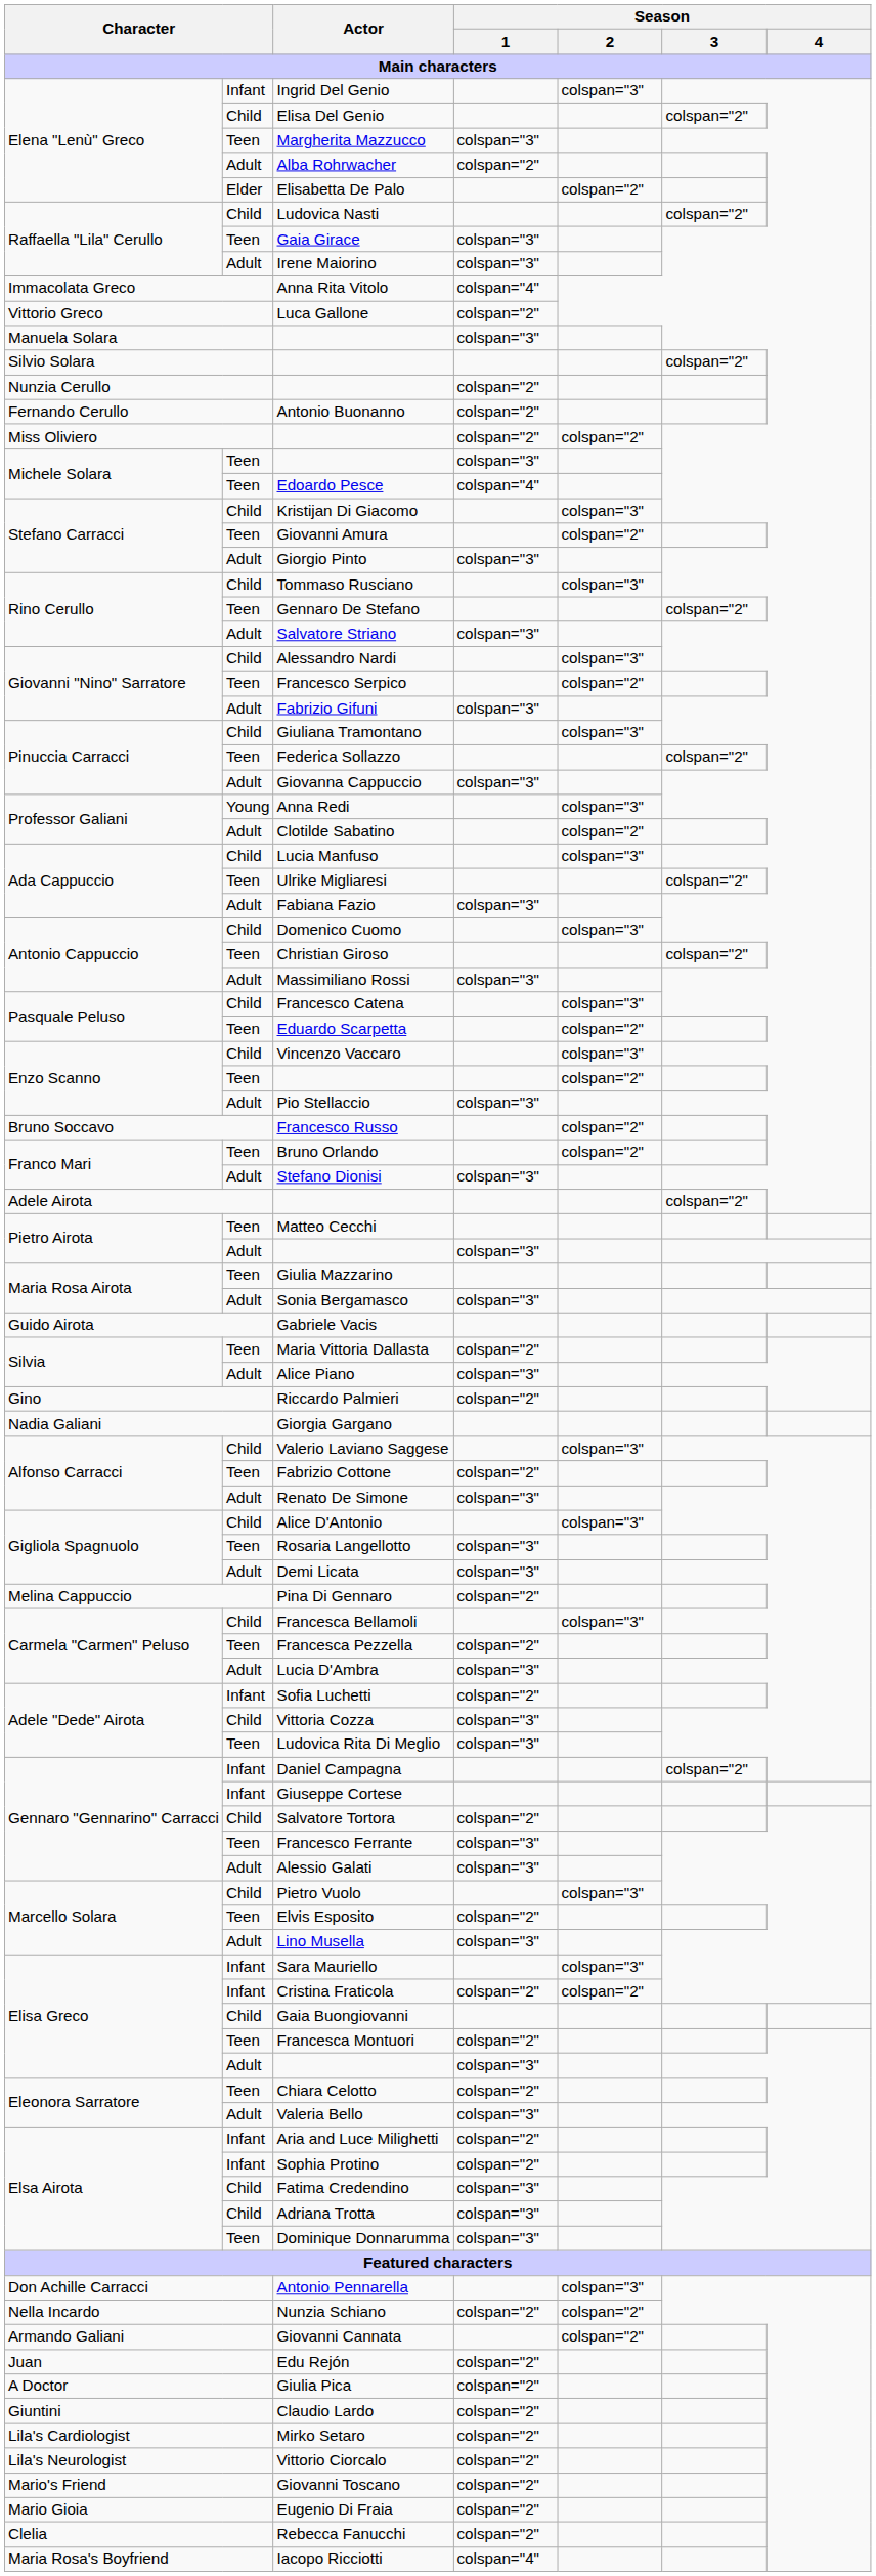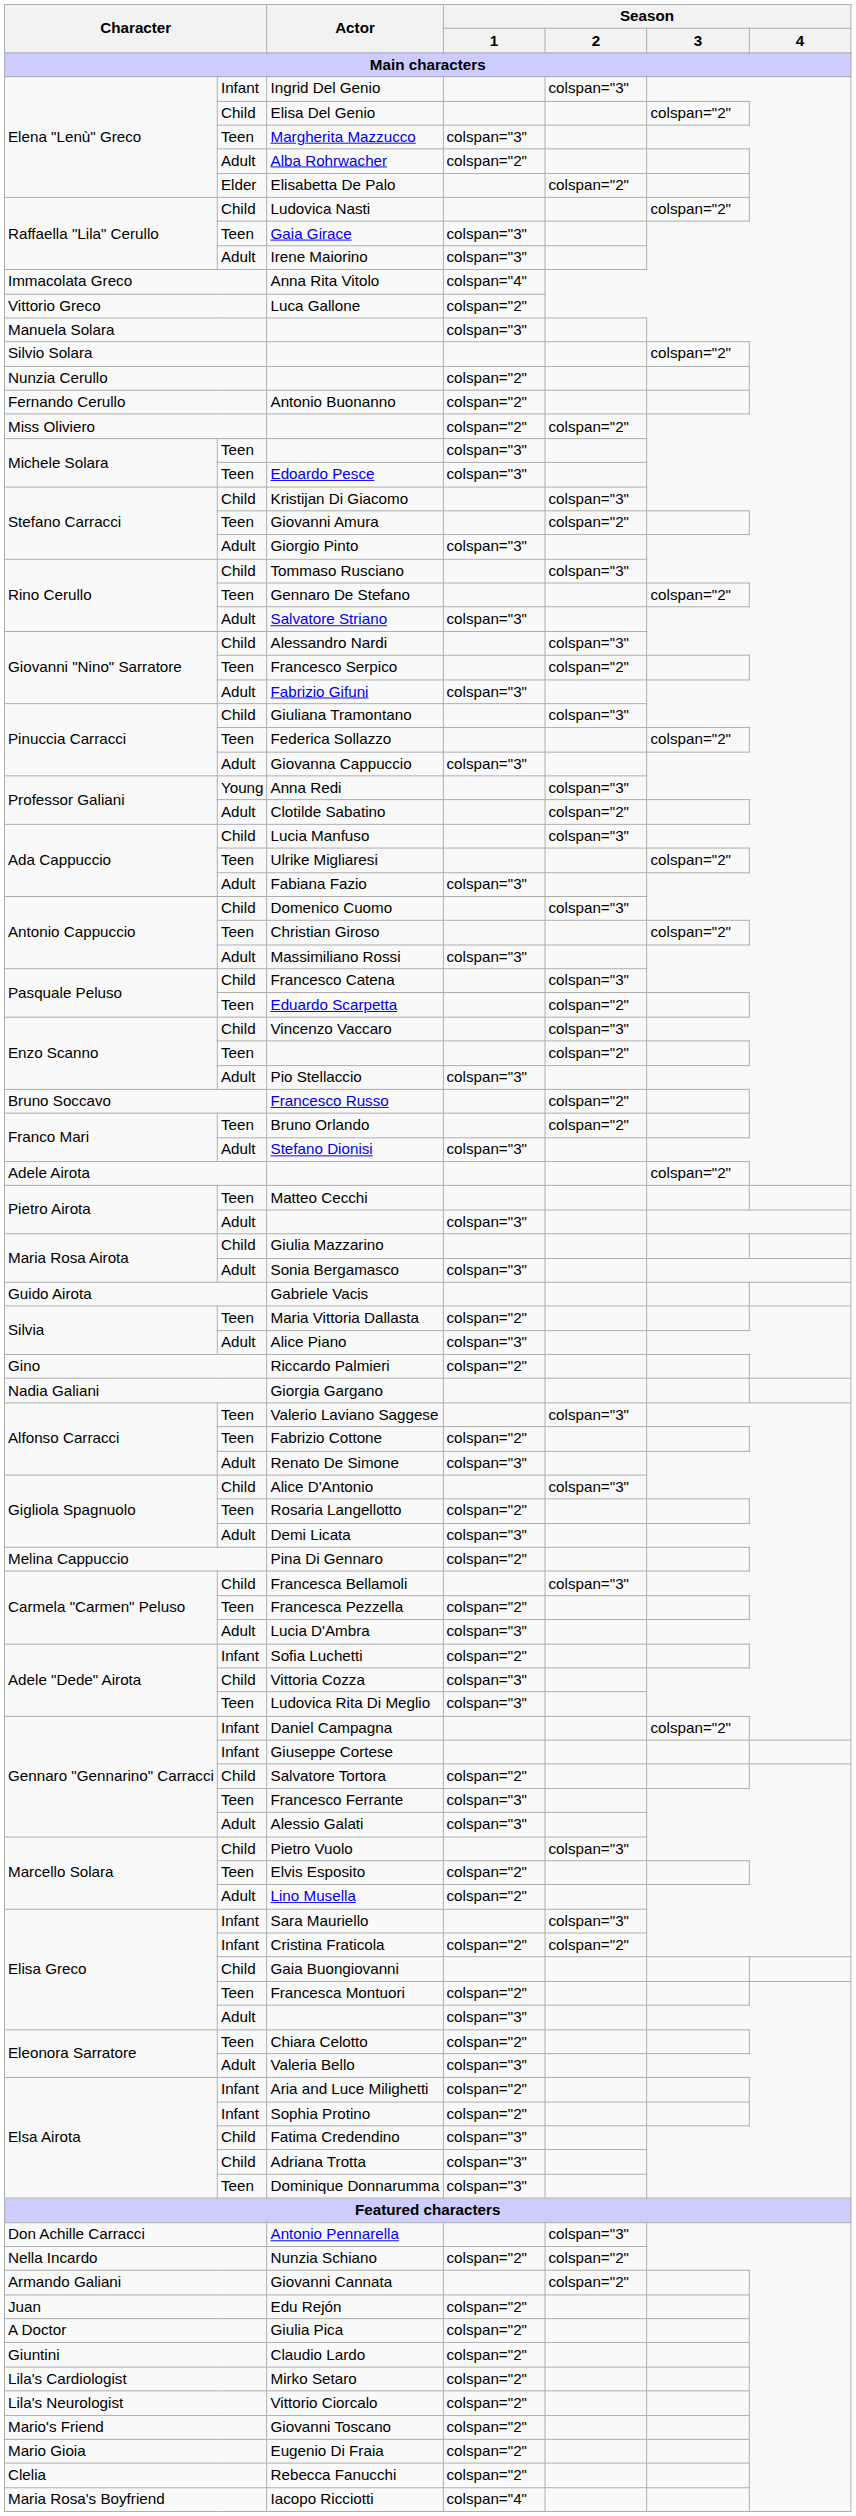Edoardo Pesce | Season / 1: colspan="4" -> colspan="3"
Giulia Mazzarino | column 2: Teen -> Child
Valerio Laviano Saggese | column 2: Child -> Teen
Rosaria Langellotto | Season / 1: colspan="3" -> colspan="2"
Lino Musella | Season / 1: colspan="3" -> colspan="2"
